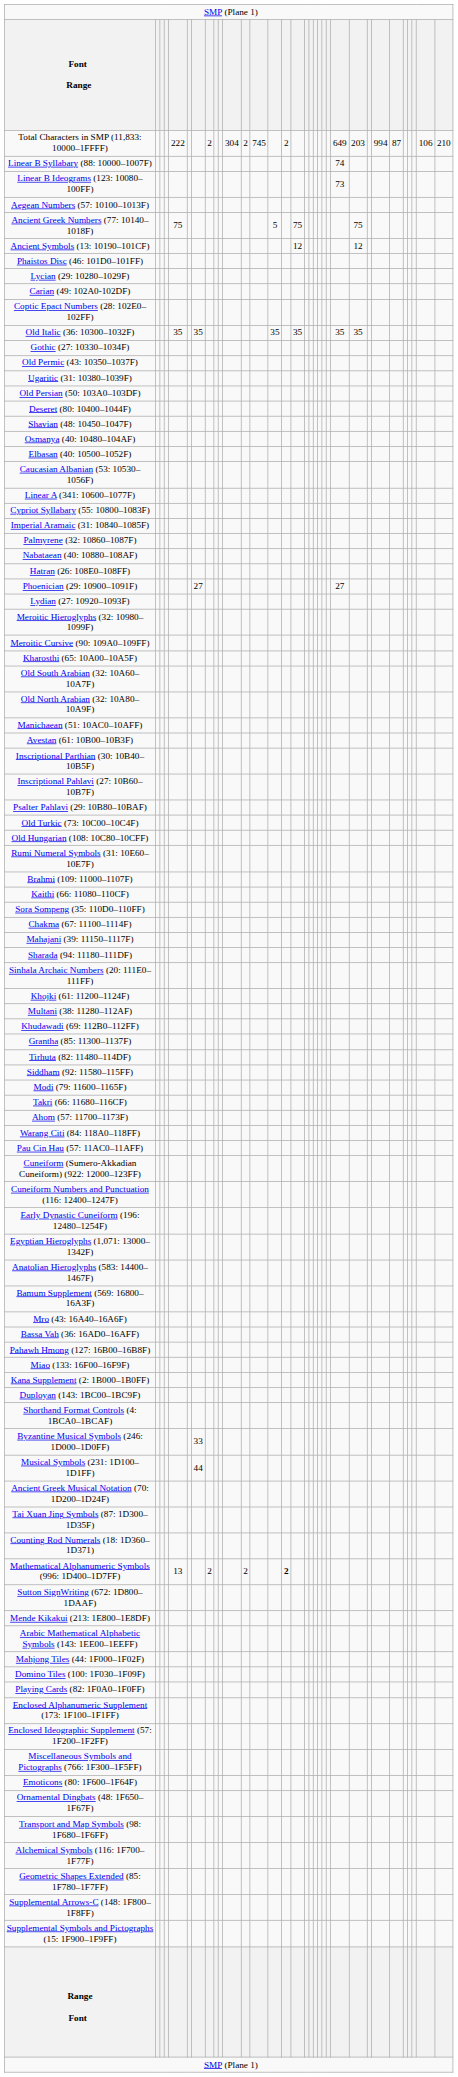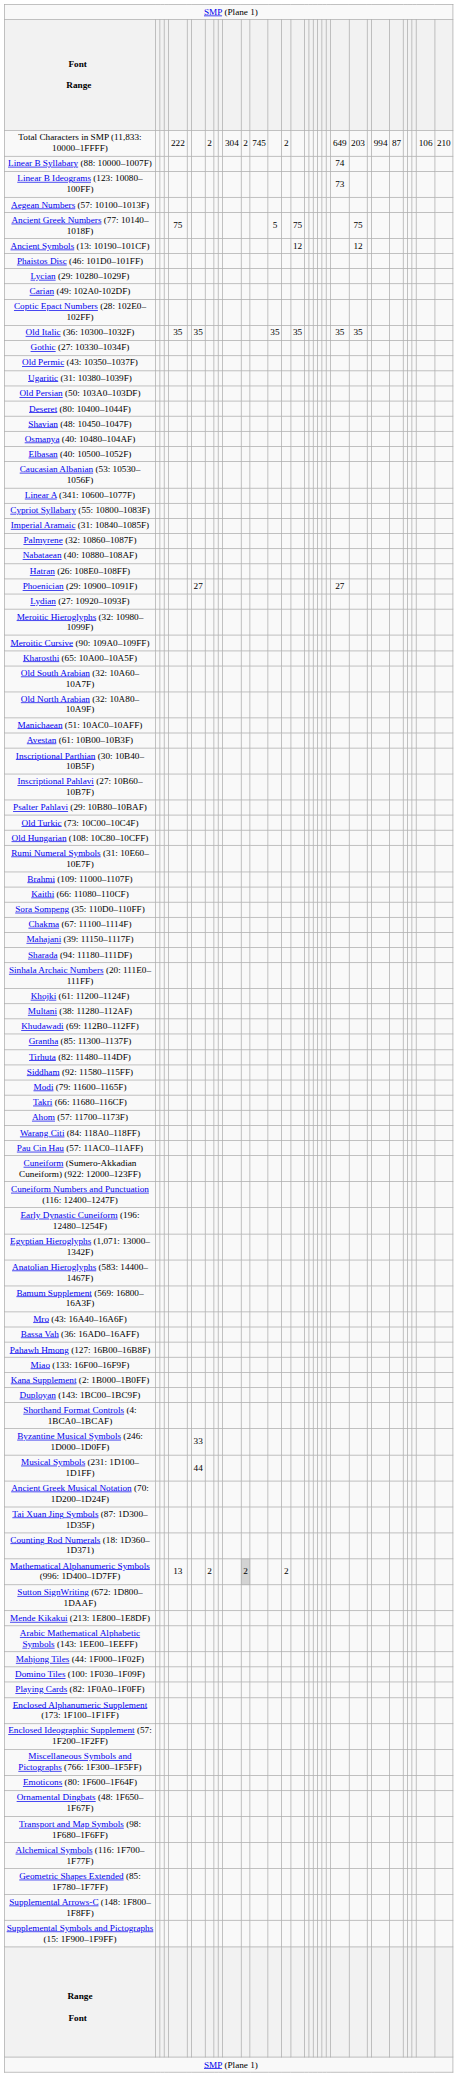Mathematical Alphanumeric Symbols (996: 1D400–1D7FF) | column 12: no background -> lightgrey background
Mathematical Alphanumeric Symbols (996: 1D400–1D7FF) | column 15: bold -> normal
